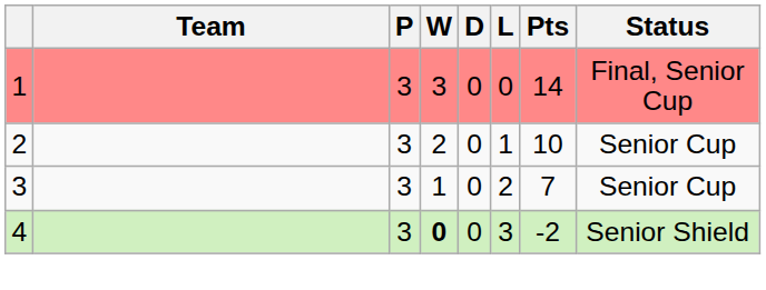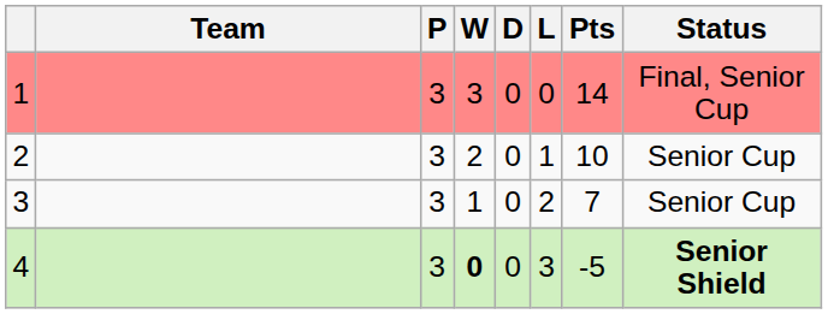4 | Pts: -2 -> -5
4 | Status: normal -> bold
